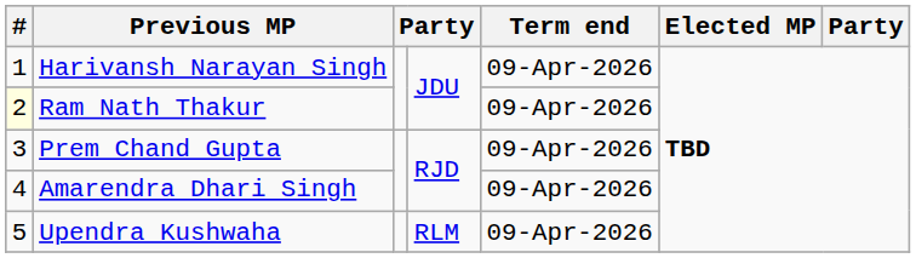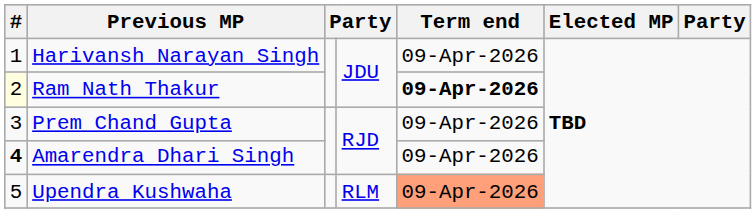Ram Nath Thakur | Term end: normal -> bold
Amarendra Dhari Singh | #: normal -> bold
Upendra Kushwaha | Term end: no background -> lightsalmon background
